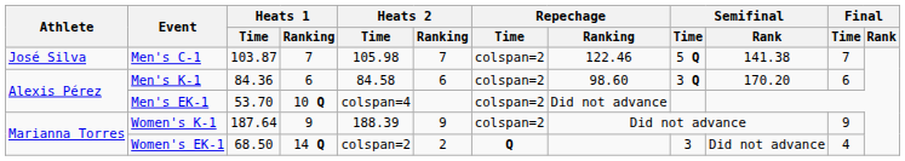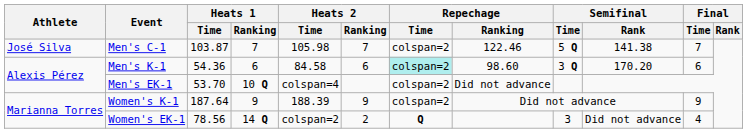Men's K-1 | Heats 1 / Time: 84.36 -> 54.36
Men's K-1 | Repechage / Time: no background -> paleturquoise background
Women's EK-1 | Heats 1 / Time: 68.50 -> 78.56
